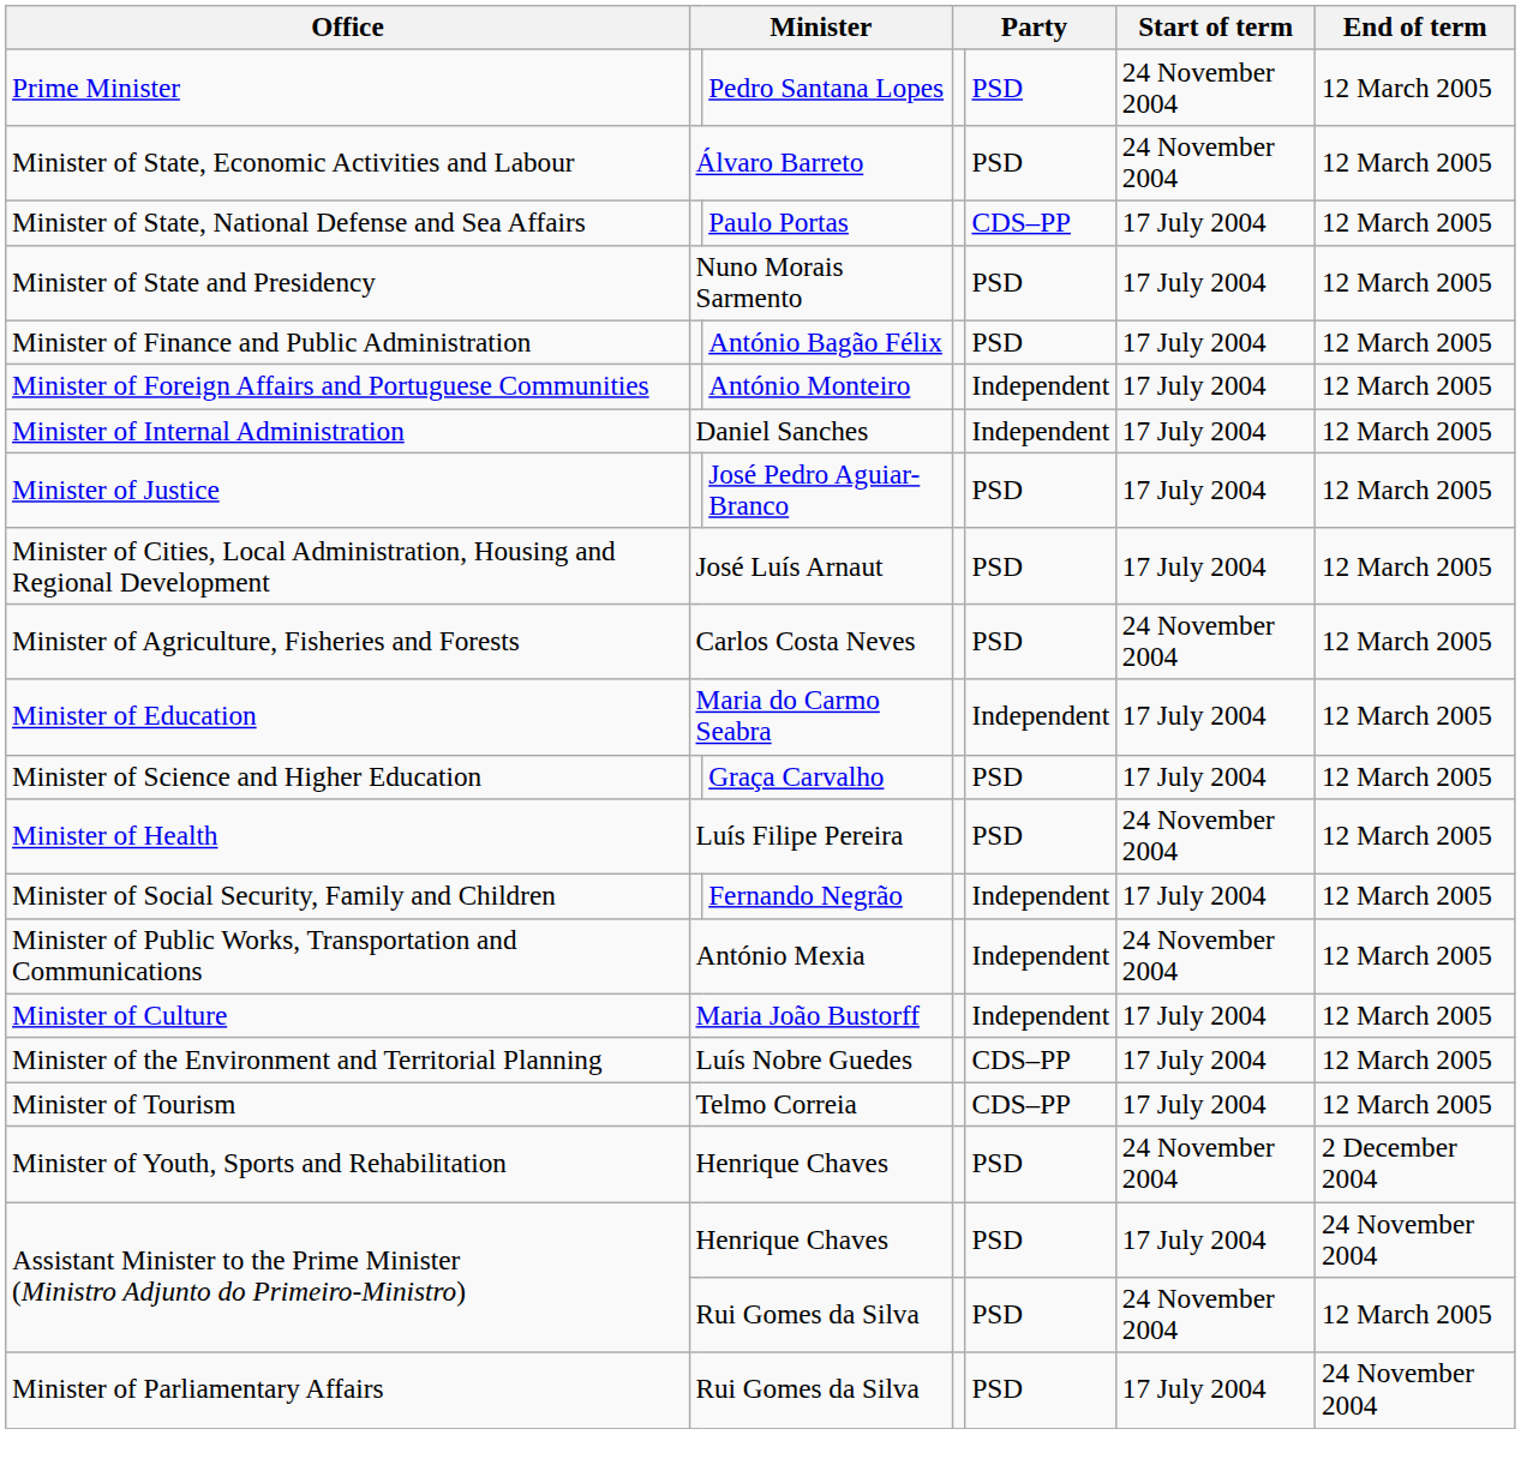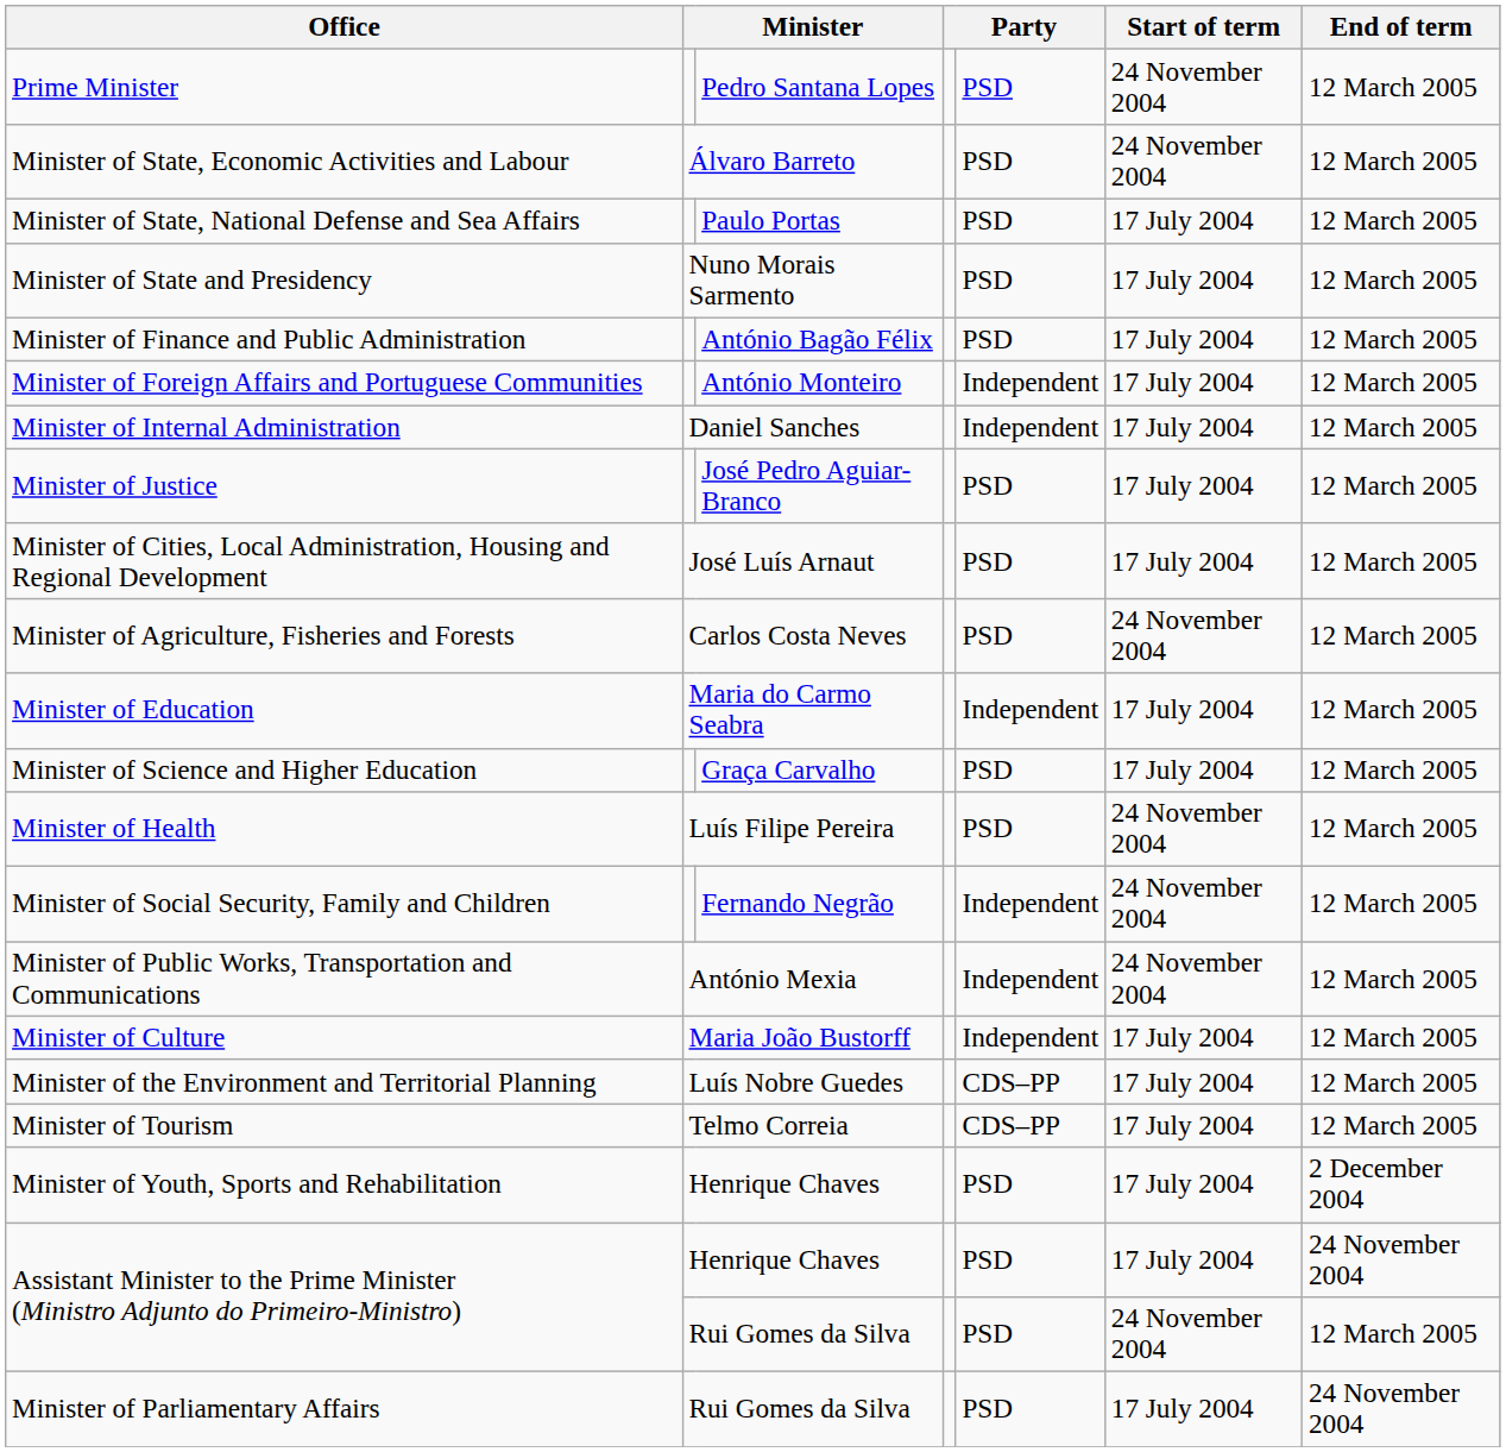Minister of State, National Defense and Sea Affairs | column 5: CDS–PP -> PSD
Minister of Social Security, Family and Children | Start of term: 17 July 2004 -> 24 November 2004
Minister of Youth, Sports and Rehabilitation | Start of term: 24 November 2004 -> 17 July 2004
